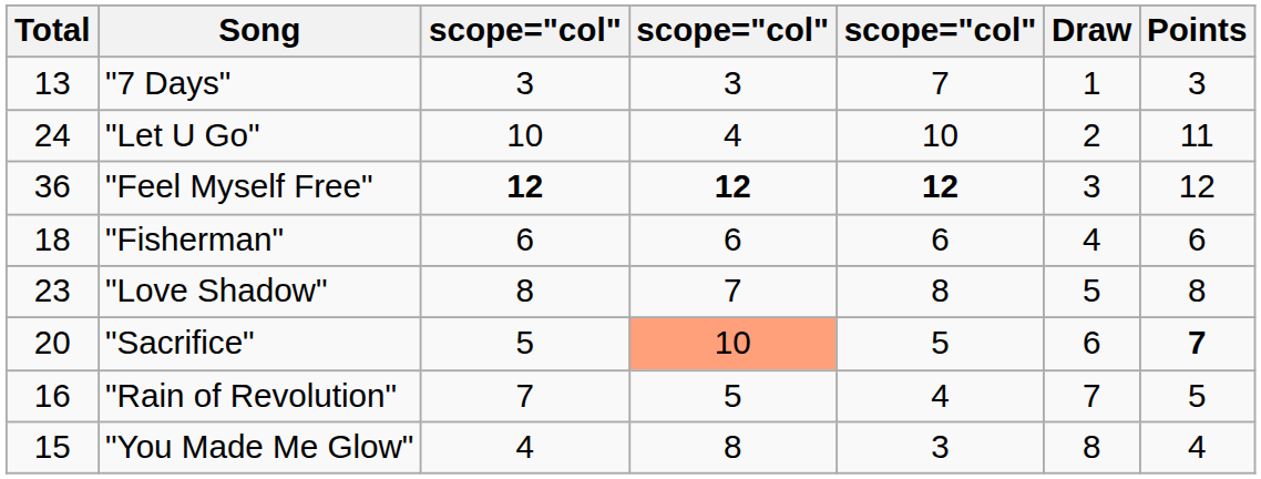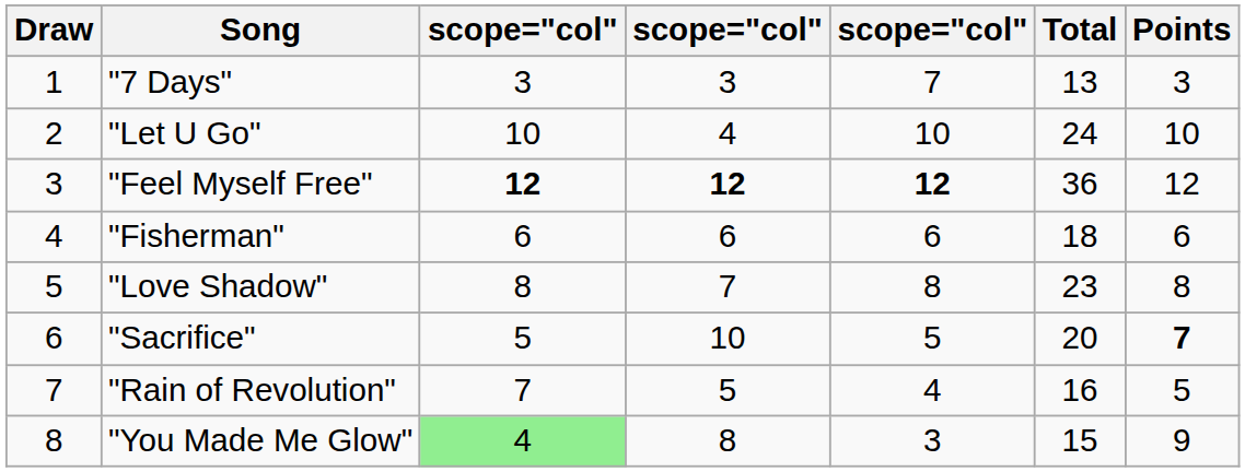columns swapped: Draw <-> Total
"Let U Go" | Points: 11 -> 10
"Sacrifice" | column 4: lightsalmon background -> no background
"You Made Me Glow" | column 3: no background -> lightgreen background
"You Made Me Glow" | Points: 4 -> 9
